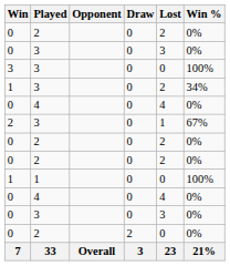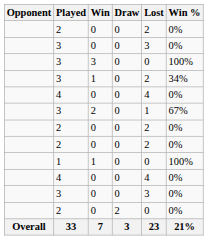columns swapped: Opponent <-> Win
